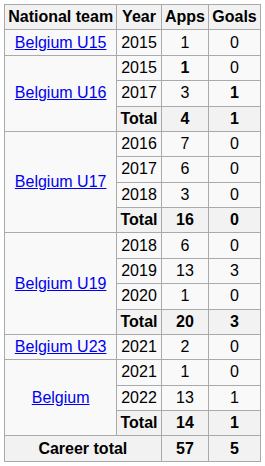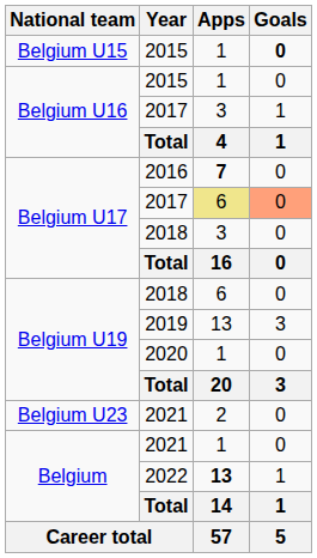Belgium U15 / 2015 | Goals: normal -> bold
Belgium U16 / 2015 | Apps: bold -> normal
Belgium U16 / 2017 | Goals: bold -> normal
2016 | Apps: normal -> bold
Belgium U17 / 2017 | Apps: no background -> khaki background
Belgium U17 / 2017 | Goals: no background -> lightsalmon background
2022 | Apps: normal -> bold
